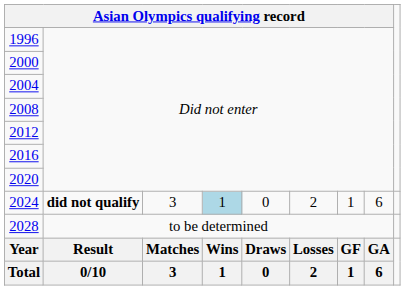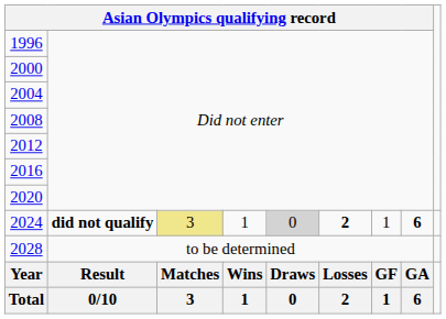2024 | column 3: no background -> khaki background
2024 | column 4: lightblue background -> no background
2024 | column 5: no background -> lightgrey background
2024 | column 6: normal -> bold
2024 | column 8: normal -> bold
